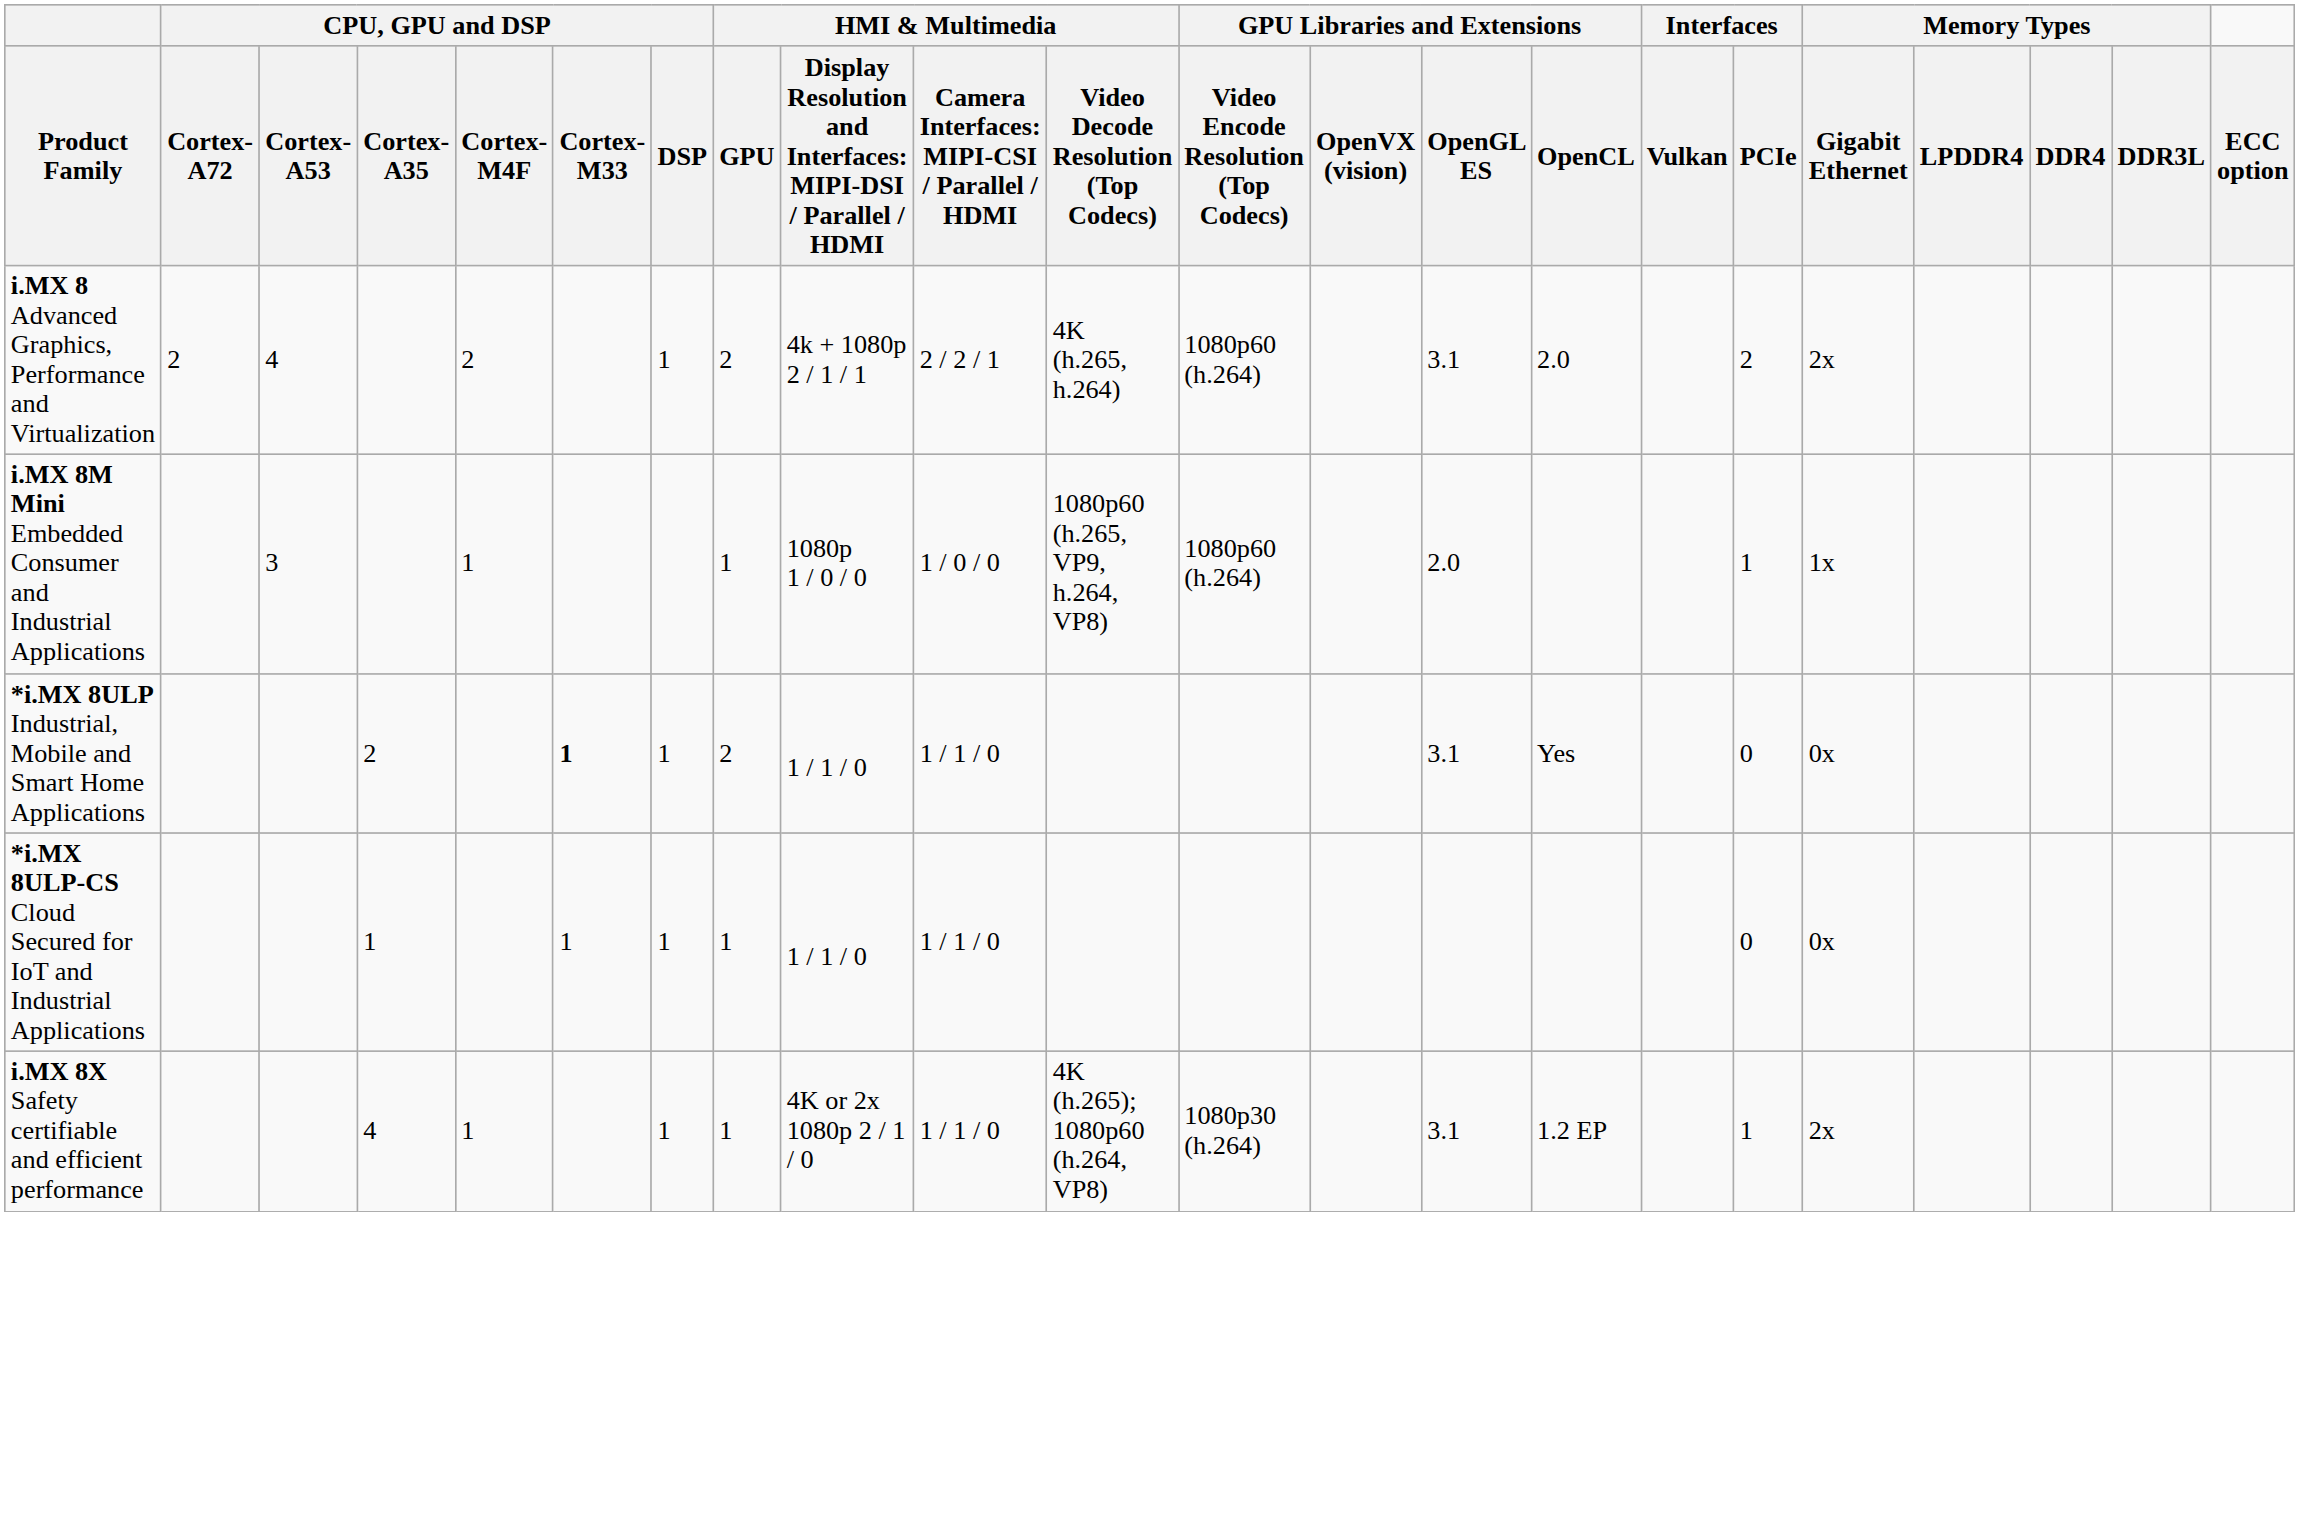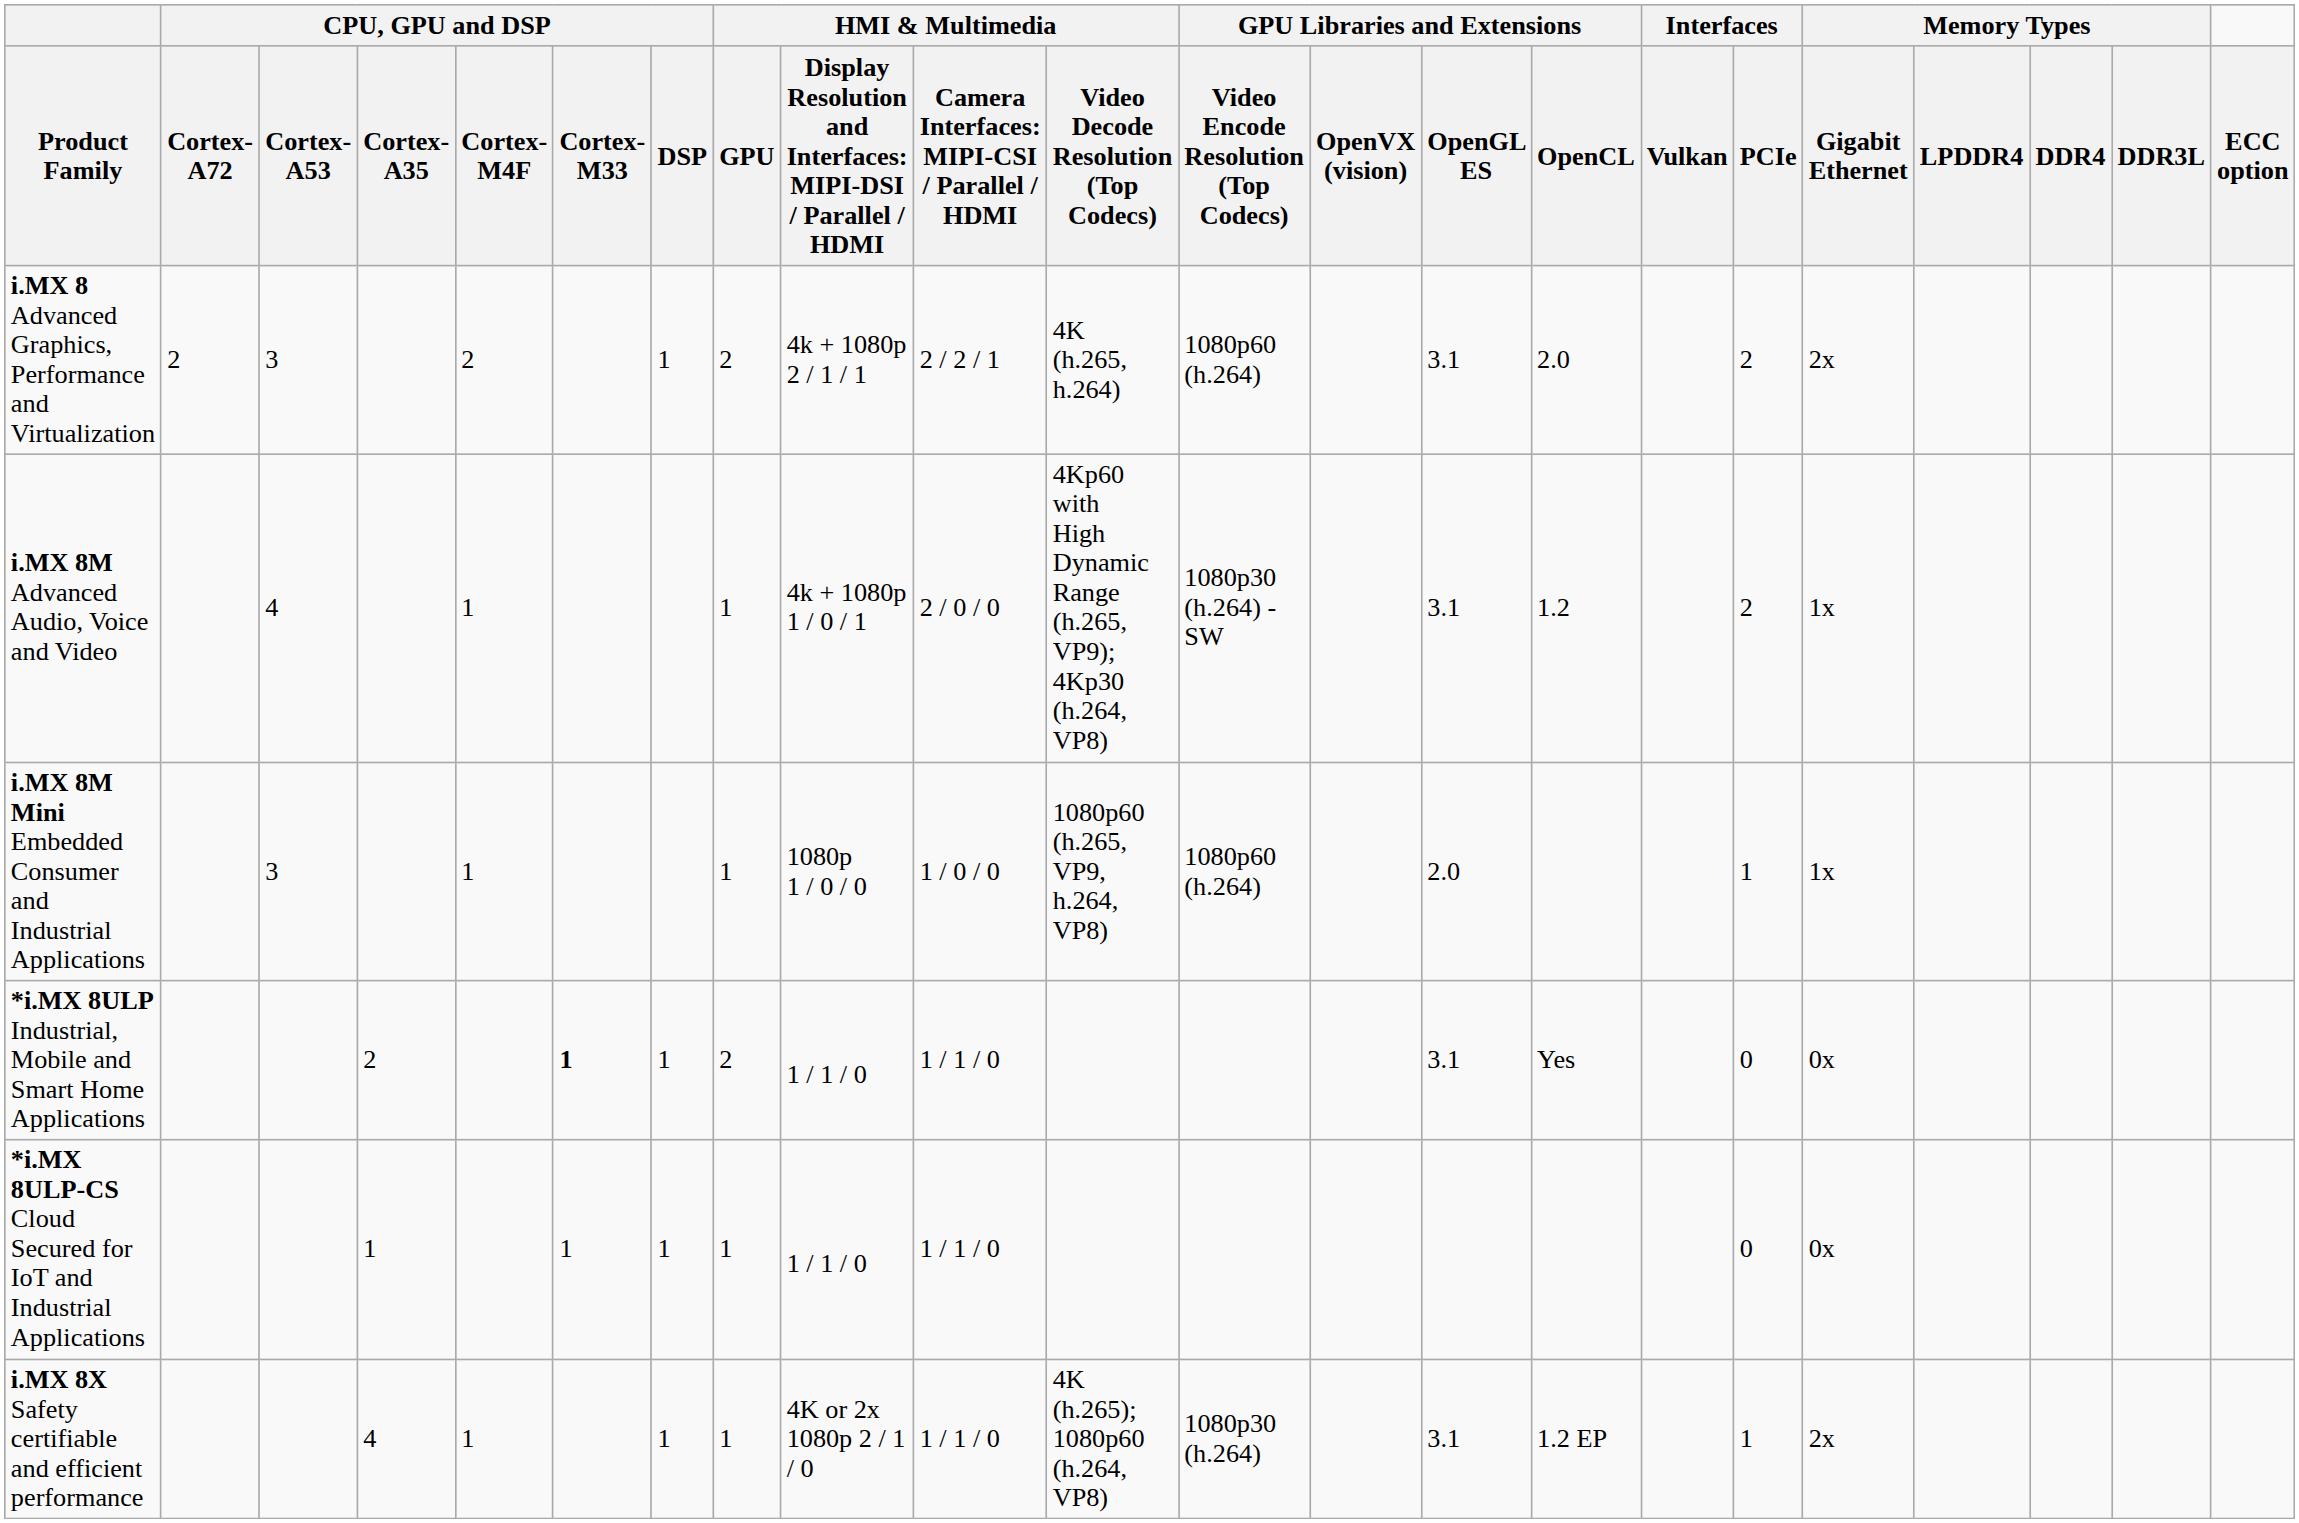i.MX 8 Advanced Graphics, Performance and Virtualization | CPU, GPU and DSP / Cortex-A53: 4 -> 3
+ row: i.MX 8M Advanced Audio, Voice and Video | 4 | 1 | 1 | 4k + 1080p 1 / 0 / 1 | 2 / 0 / 0 | 4Kp60 with High Dynamic Range (h.265, VP9); 4Kp30 (h.264, VP8) | 1080p30 (h.264) - SW | 3.1 | 1.2 | 2 | 1x
